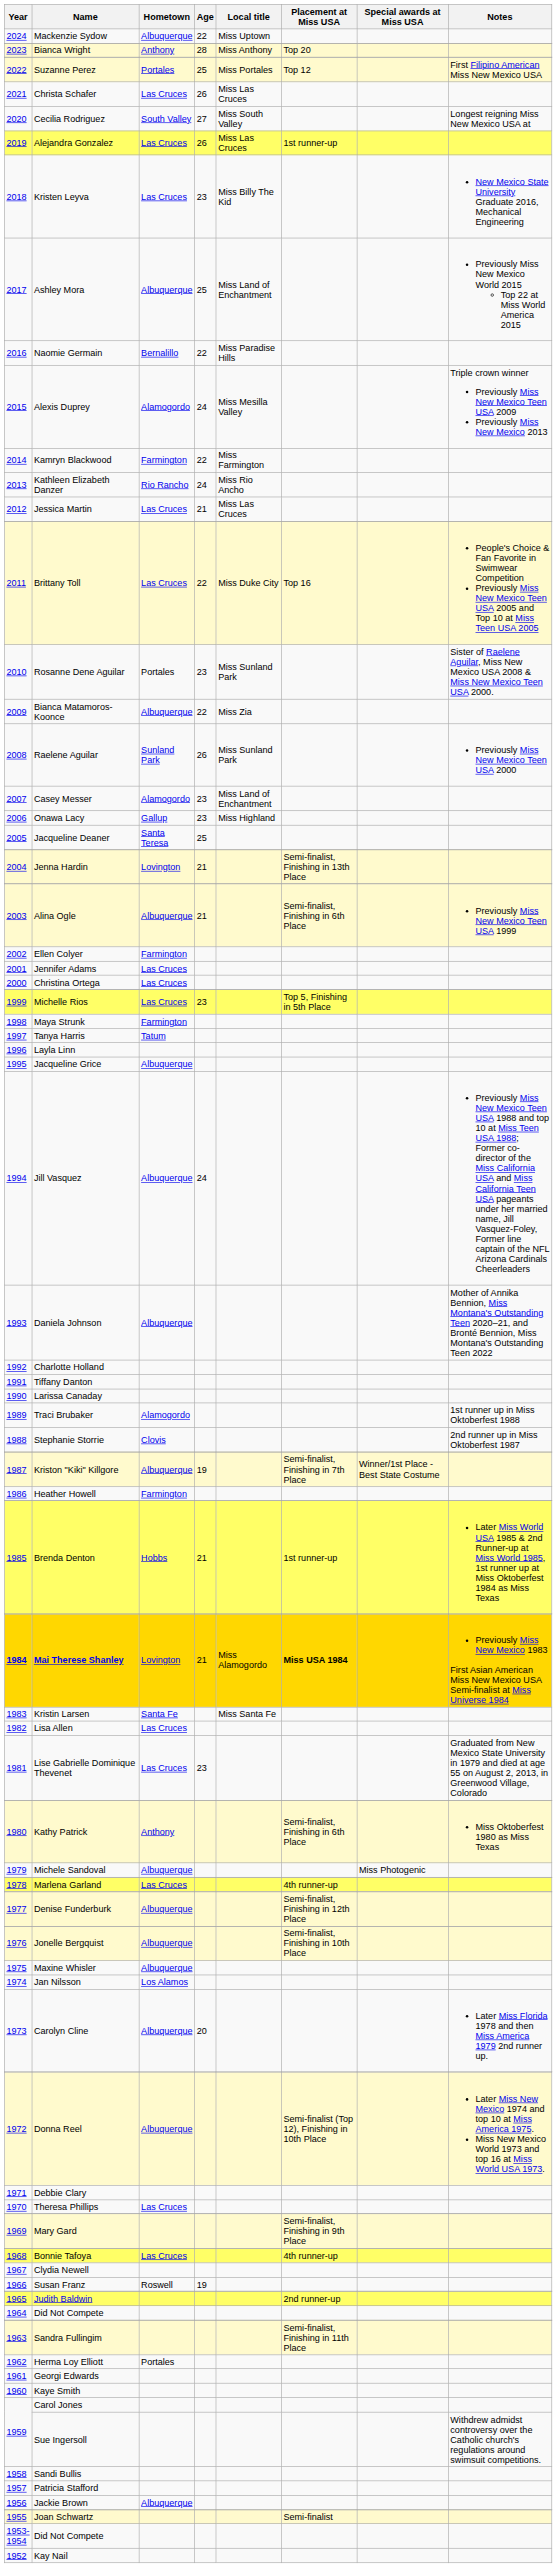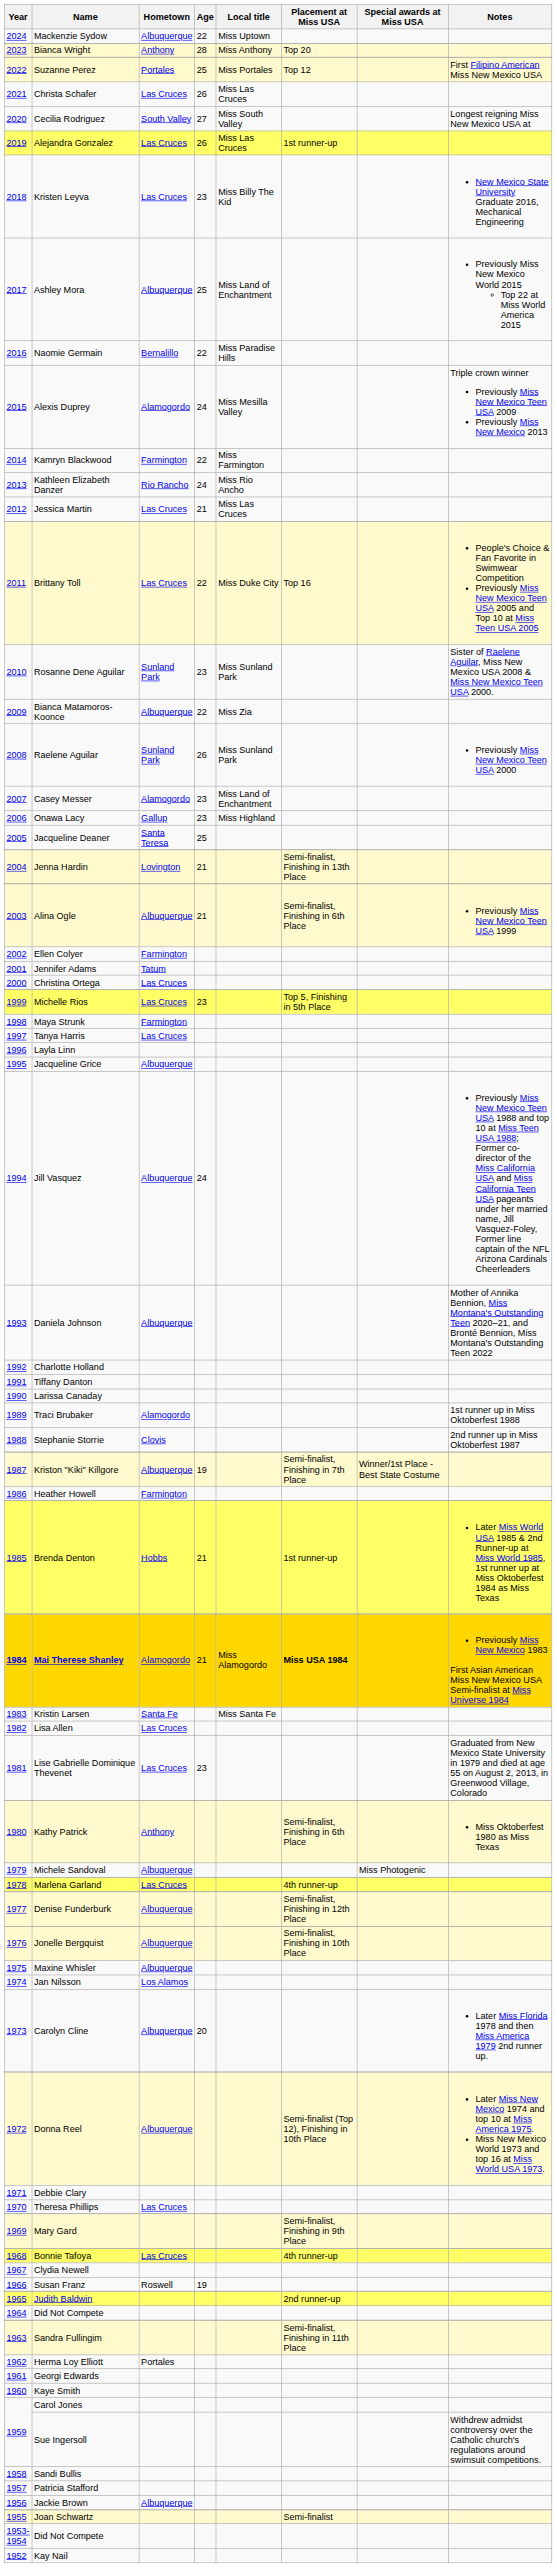Rosanne Dene Aguilar | Hometown: Portales -> Sunland Park
Jennifer Adams | Hometown: Las Cruces -> Tatum
Tanya Harris | Hometown: Tatum -> Las Cruces
Mai Therese Shanley | Hometown: Lovington -> Alamogordo
